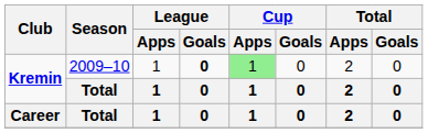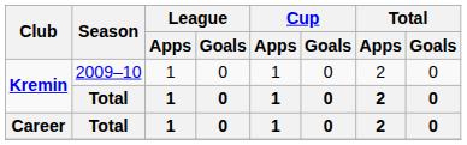Kremin / 2009–10 | League / Goals: bold -> normal
Kremin / 2009–10 | Cup / Apps: lightgreen background -> no background
